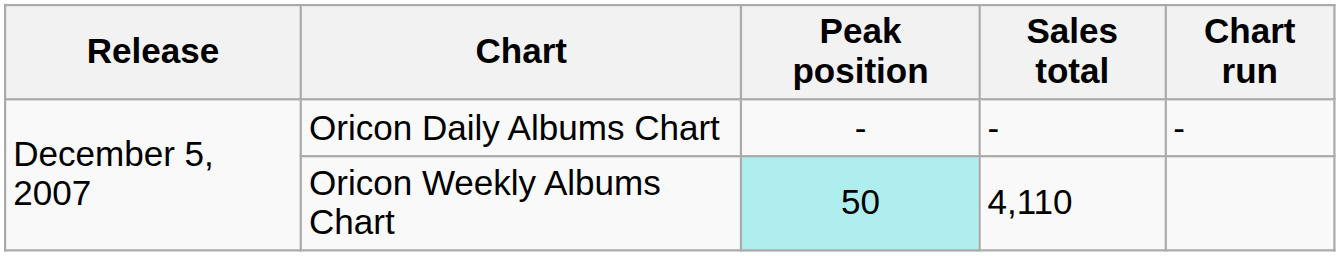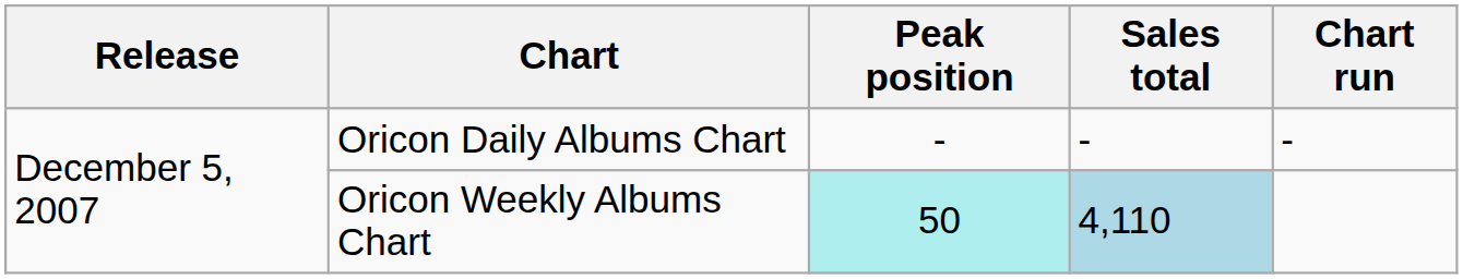Oricon Weekly Albums Chart | Sales total: no background -> lightblue background
